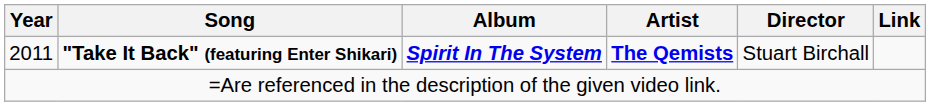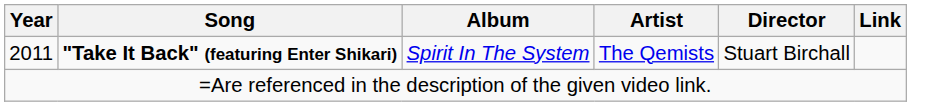2011 | Album: bold -> normal
2011 | Artist: bold -> normal
